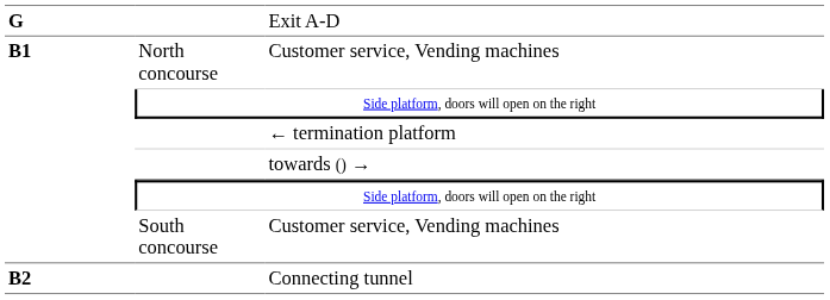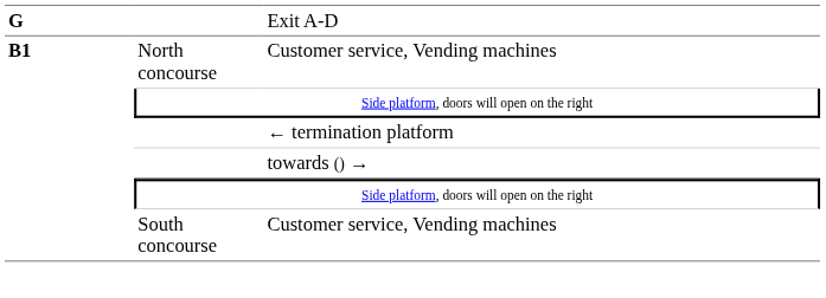- row: B2 | Connecting tunnel
